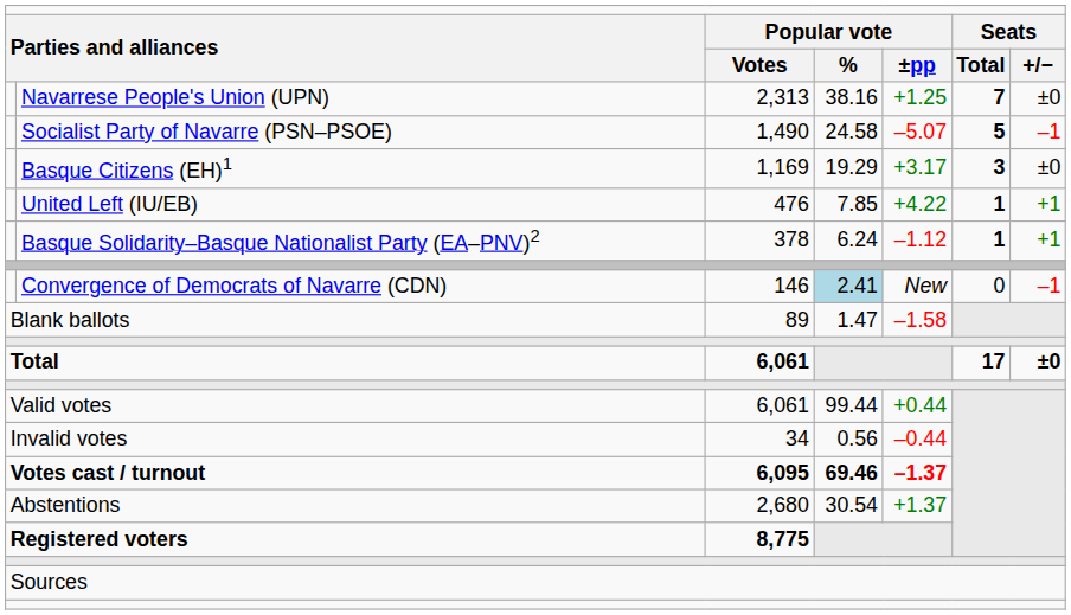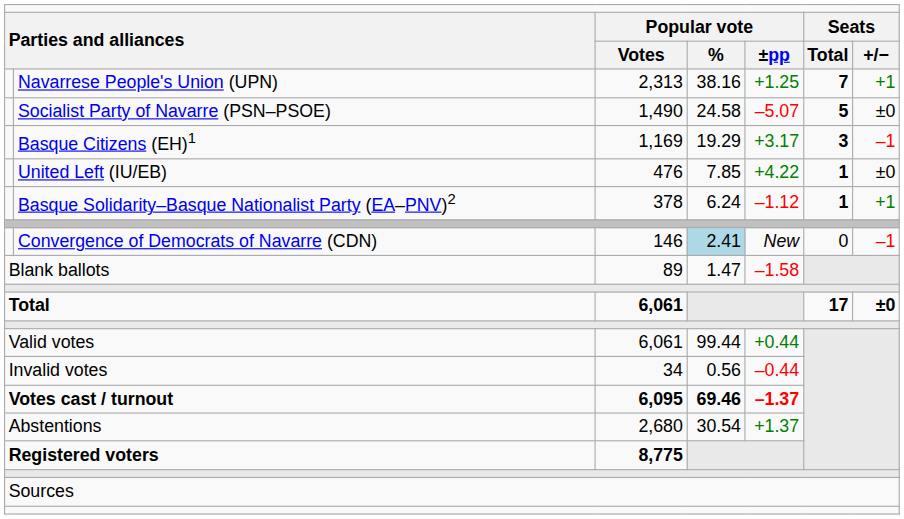Navarrese People's Union (UPN) | column 7: ±0 -> +1
Socialist Party of Navarre (PSN–PSOE) | column 7: –1 -> ±0
Basque Citizens (EH)1 | column 7: ±0 -> –1
United Left (IU/EB) | column 7: +1 -> ±0
